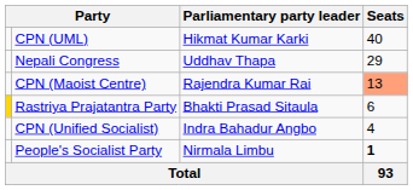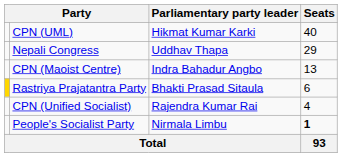CPN (Maoist Centre) | Parliamentary party leader: Rajendra Kumar Rai -> Indra Bahadur Angbo
CPN (Maoist Centre) | Seats: lightsalmon background -> no background
CPN (Unified Socialist) | Parliamentary party leader: Indra Bahadur Angbo -> Rajendra Kumar Rai
